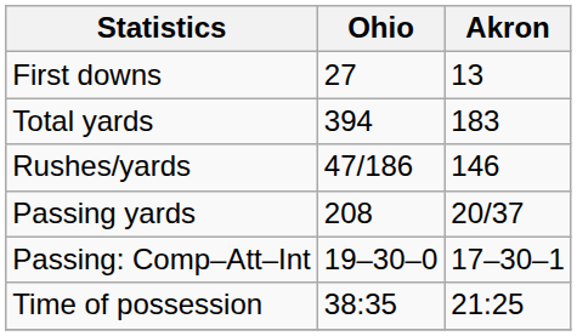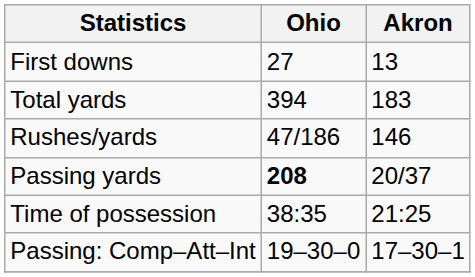Passing yards | Ohio: normal -> bold
rows swapped: Passing: Comp–Att–Int <-> Time of possession
